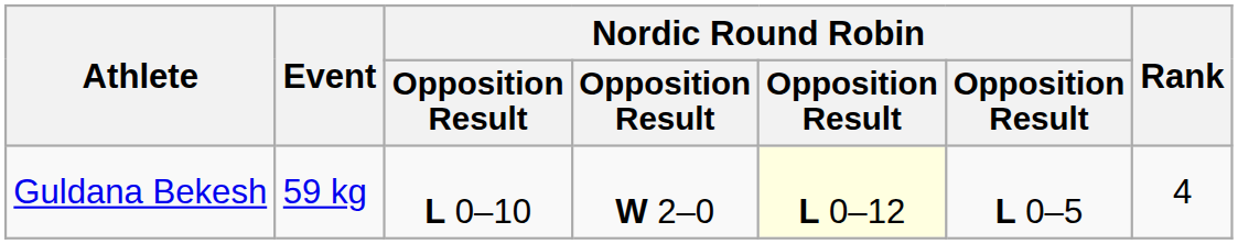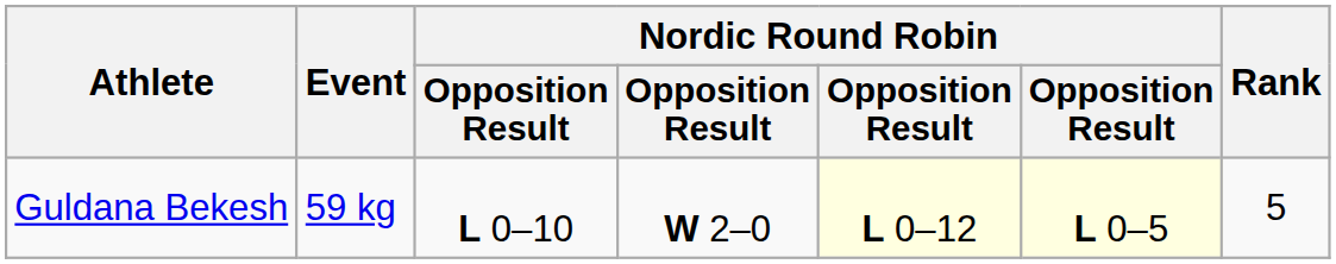Guldana Bekesh | column 6: no background -> lightyellow background
Guldana Bekesh | Rank: 4 -> 5
